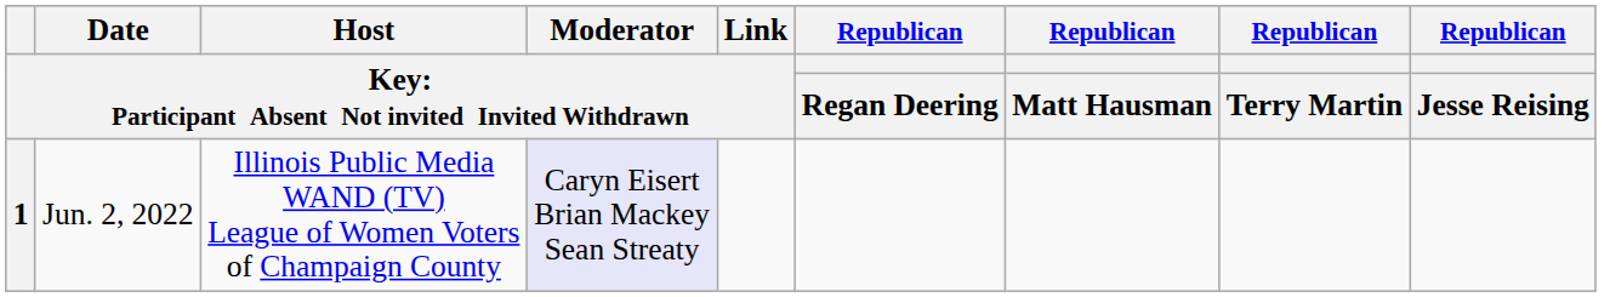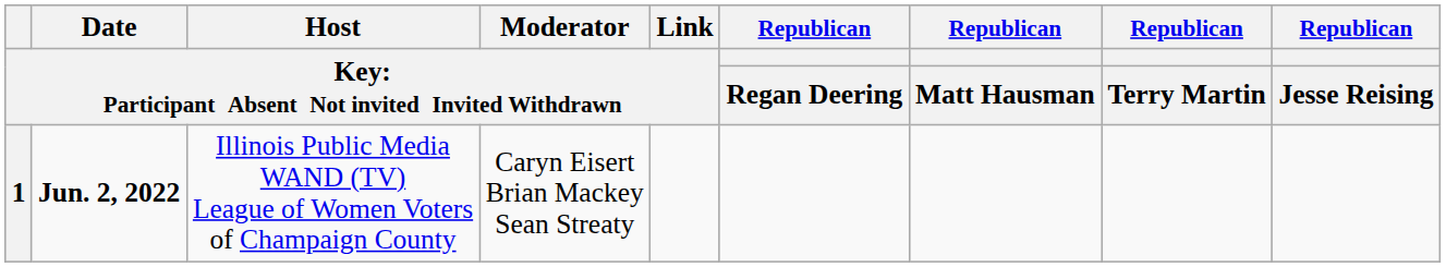1 | column 2: normal -> bold
1 | column 4: lavender background -> no background
